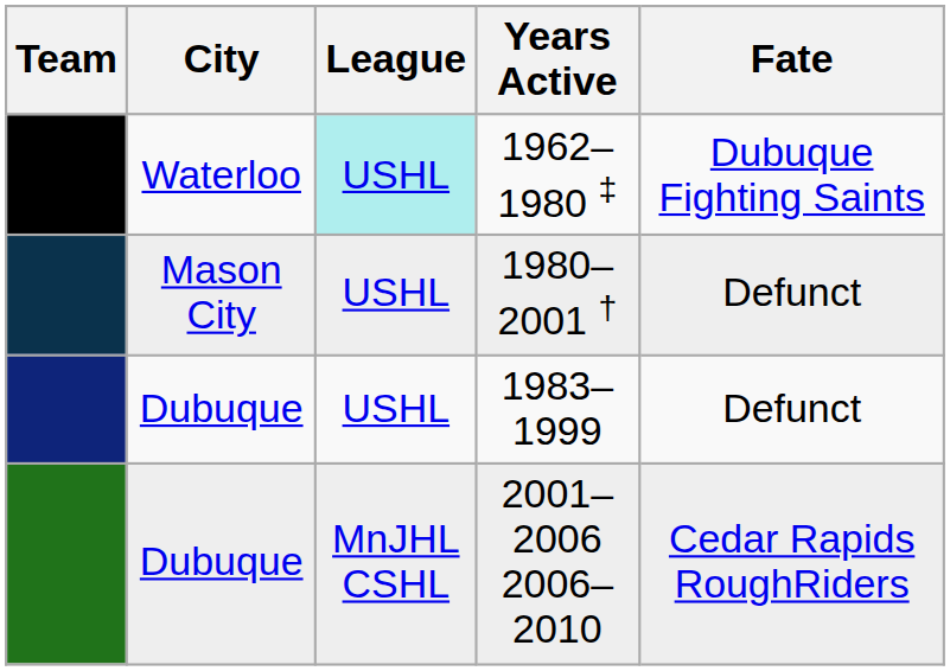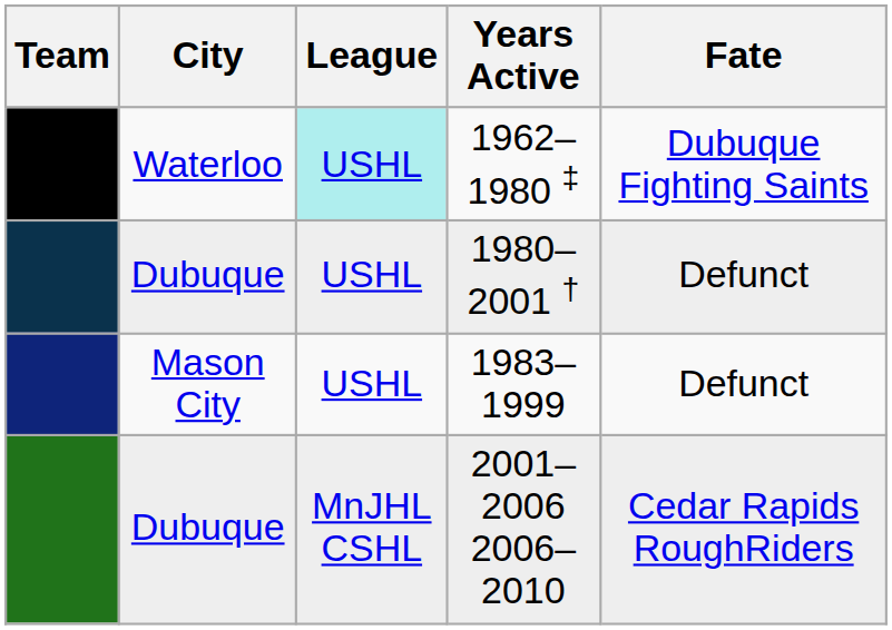1980–2001 † | City: Mason City -> Dubuque
1983–1999 | City: Dubuque -> Mason City
